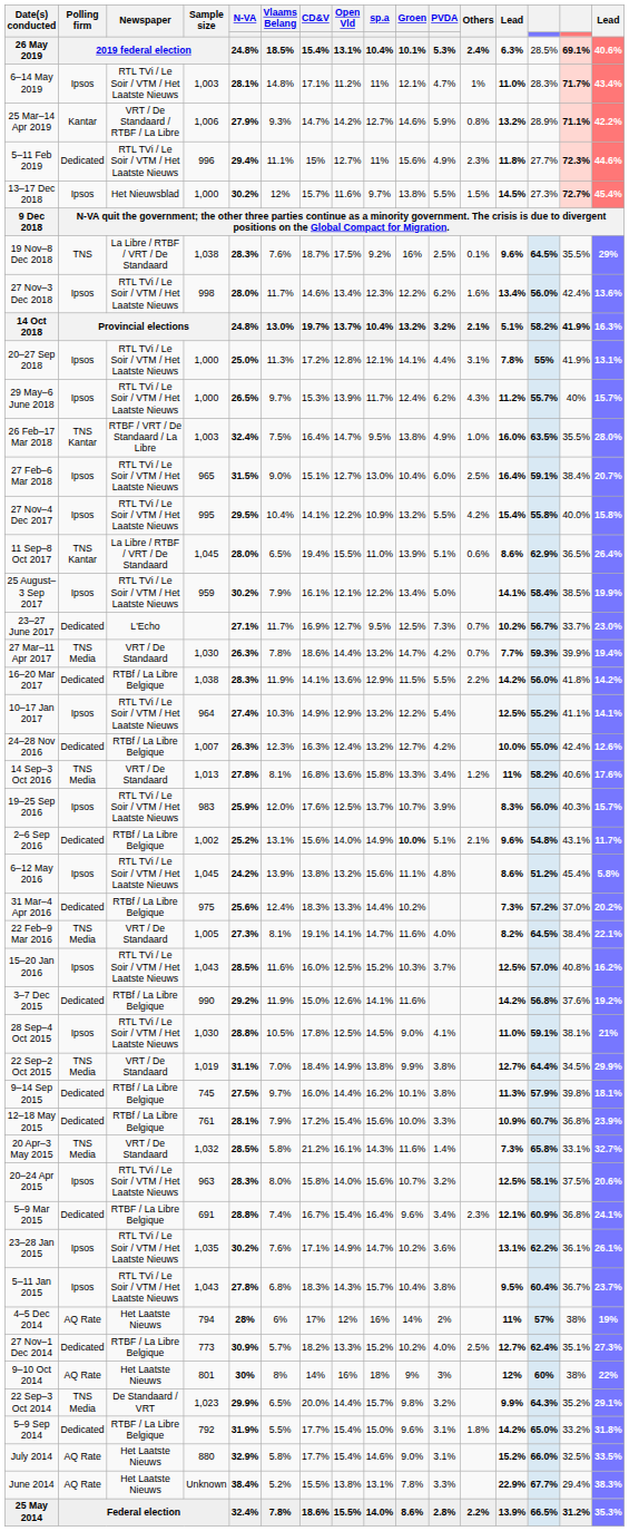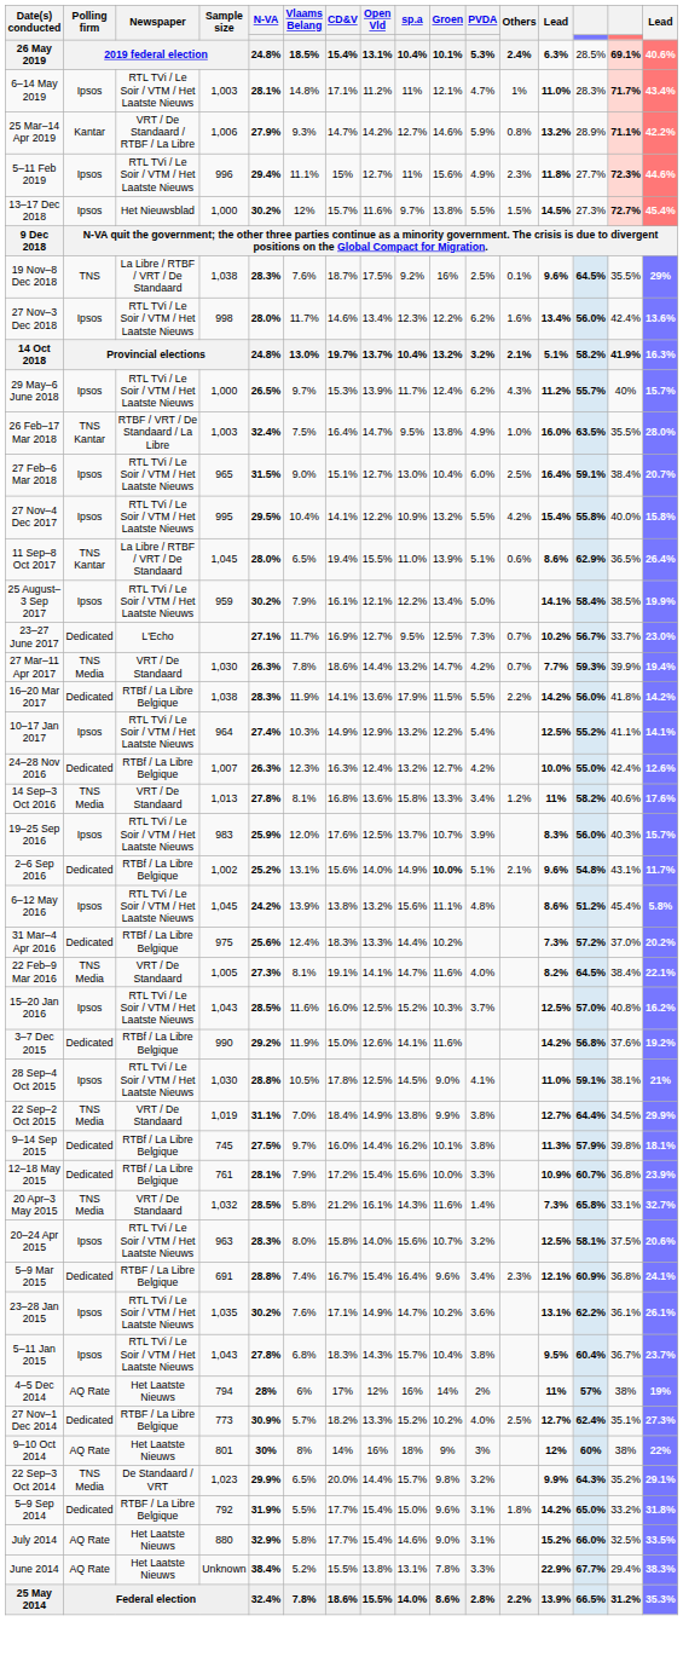5–11 Feb 2019 | Polling firm: Dedicated -> Ipsos
- row: 20–27 Sep 2018 | Ipsos | RTL TVi / Le Soir / VTM / Het Laatste Nieuws | 1,000 | 25.0% | 11.3% | 17.2% | 12.8% | 12.1% | 14.1% | 4.4% | 3.1% | 7.8% | 55% | 41.9% | 13.1%
16–20 Mar 2017 | sp.a: 12.9% -> 17.9%
